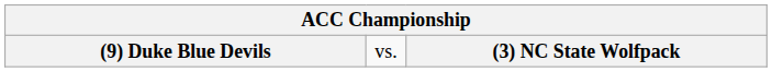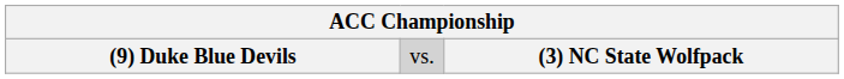(9) Duke Blue Devils | column 2: no background -> lightgrey background
